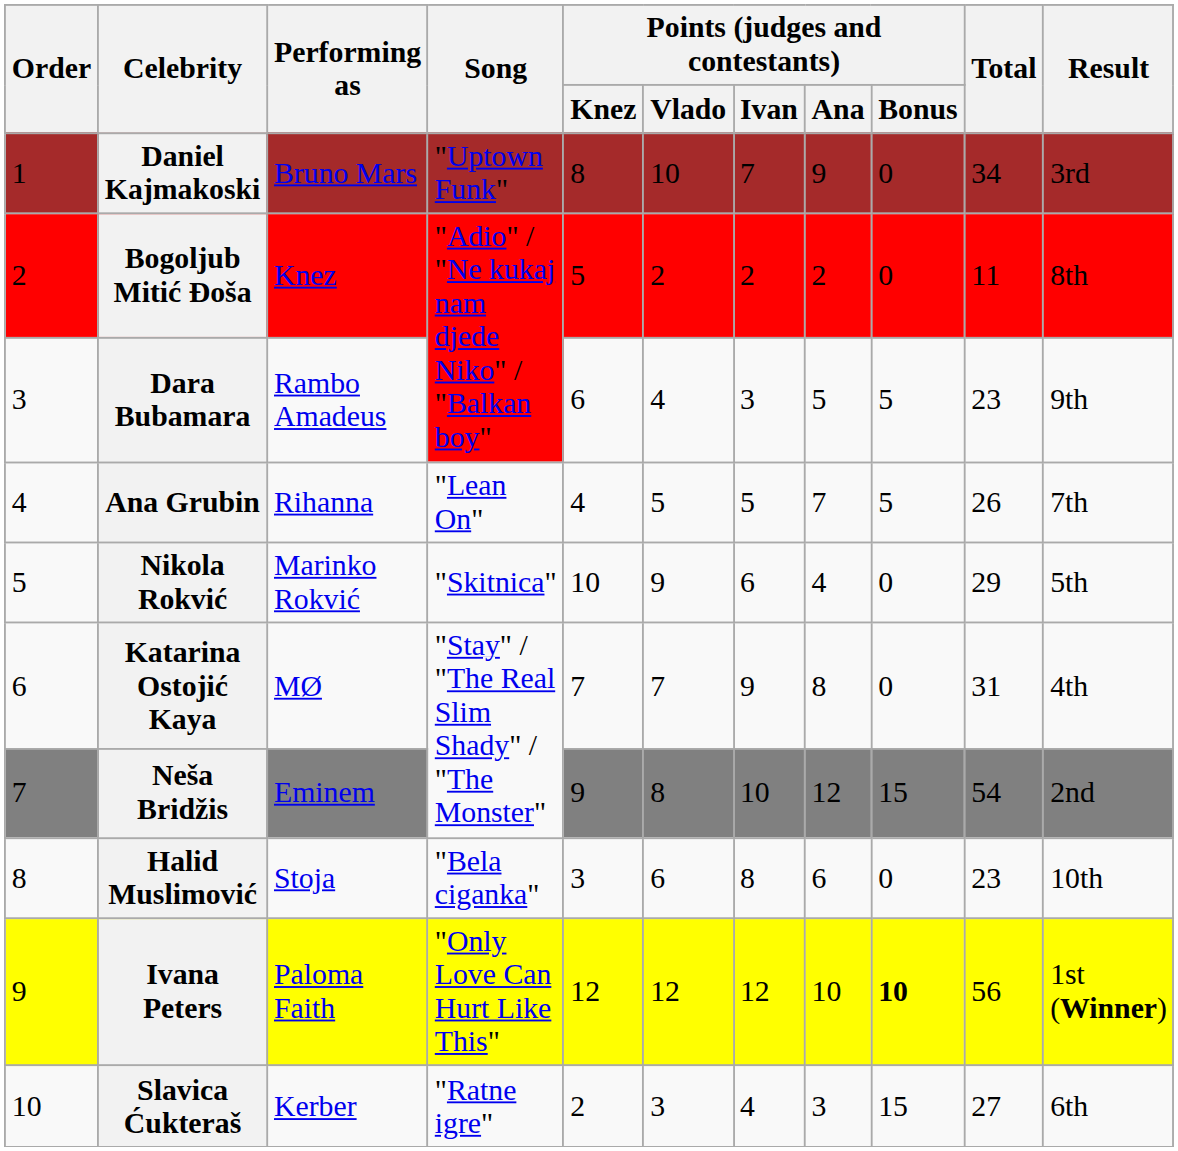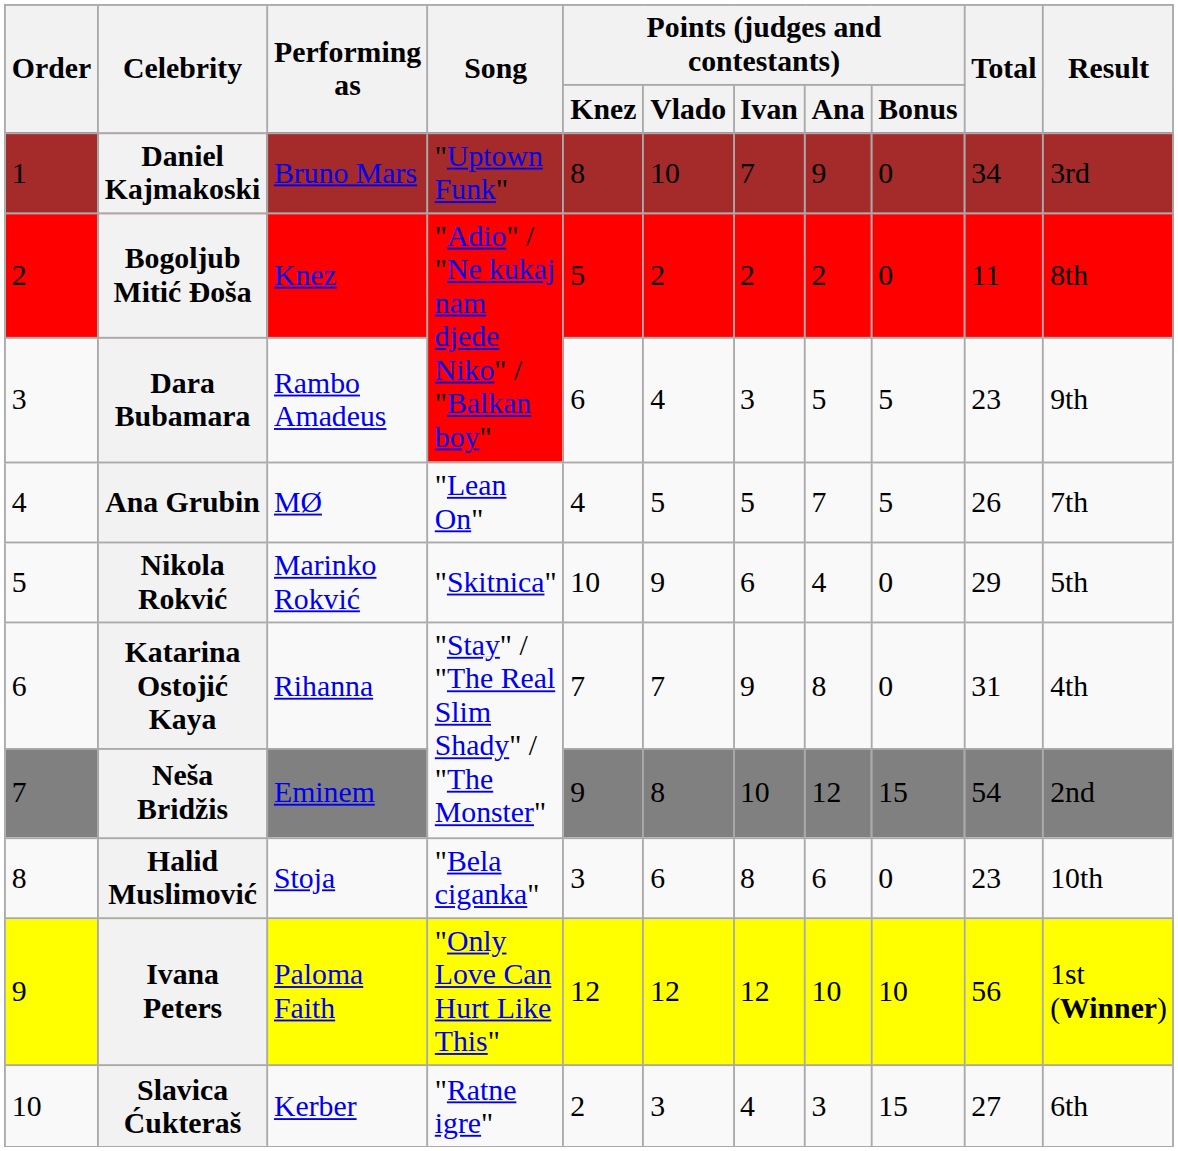Ana Grubin | Performing as: Rihanna -> MØ
Katarina Ostojić Kaya | Performing as: MØ -> Rihanna
Ivana Peters | Points (judges and contestants) / Bonus: bold -> normal
